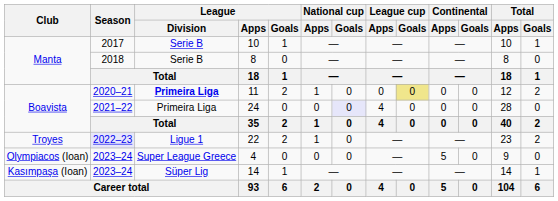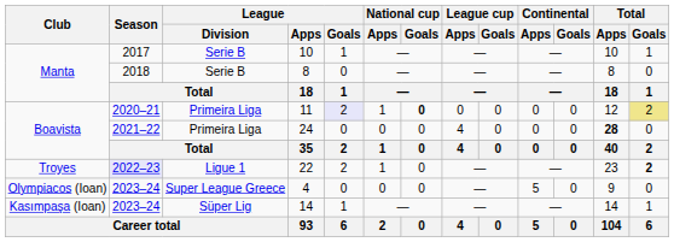11 | League / Division: bold -> normal
11 | League / Goals: no background -> lavender background
11 | National cup / Goals: normal -> bold
11 | League cup / Goals: khaki background -> no background
11 | Total / Goals: no background -> khaki background
24 | National cup / Goals: lavender background -> no background
24 | Total / Apps: normal -> bold
22 | Total / Goals: normal -> bold
